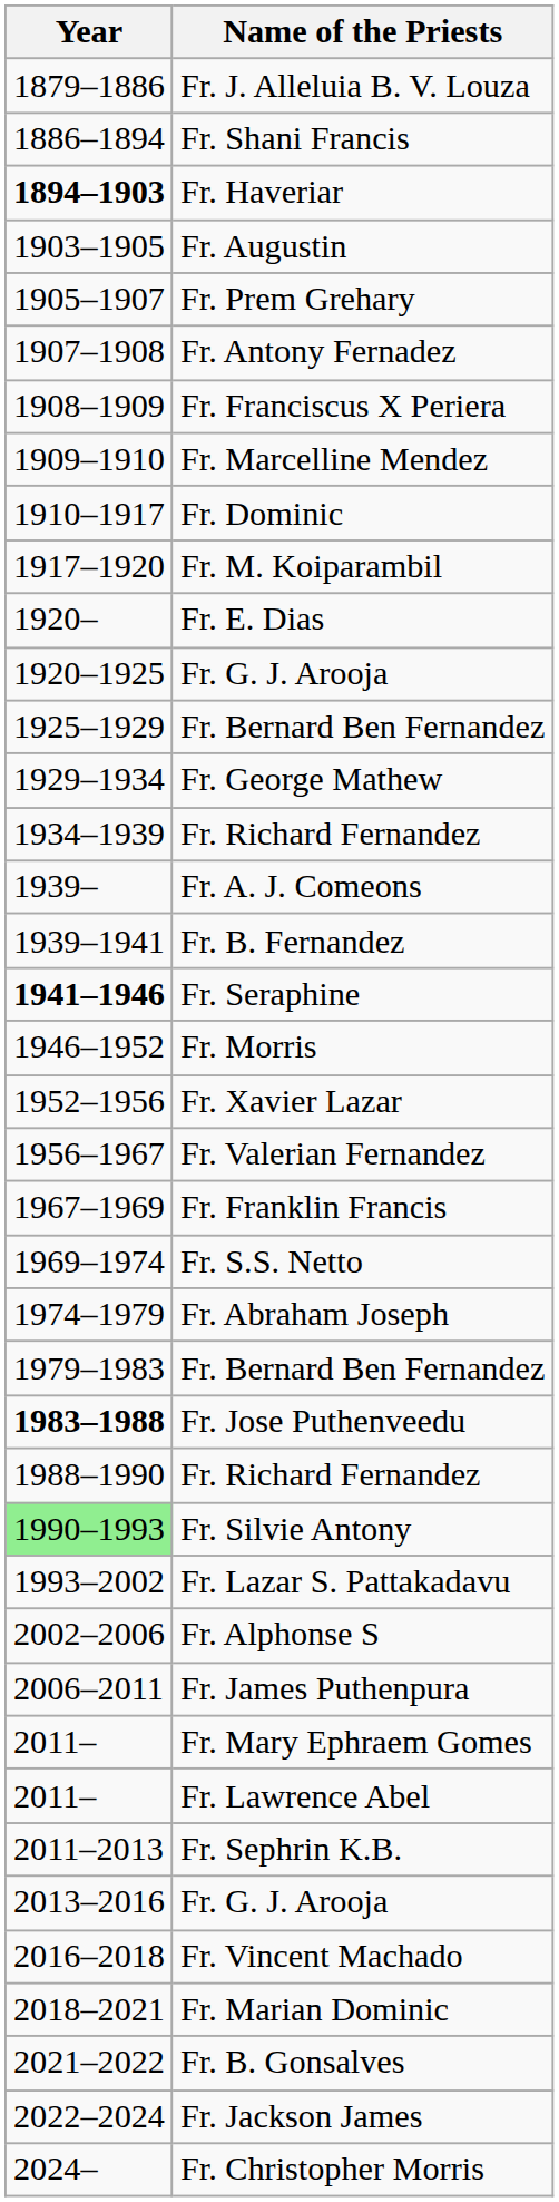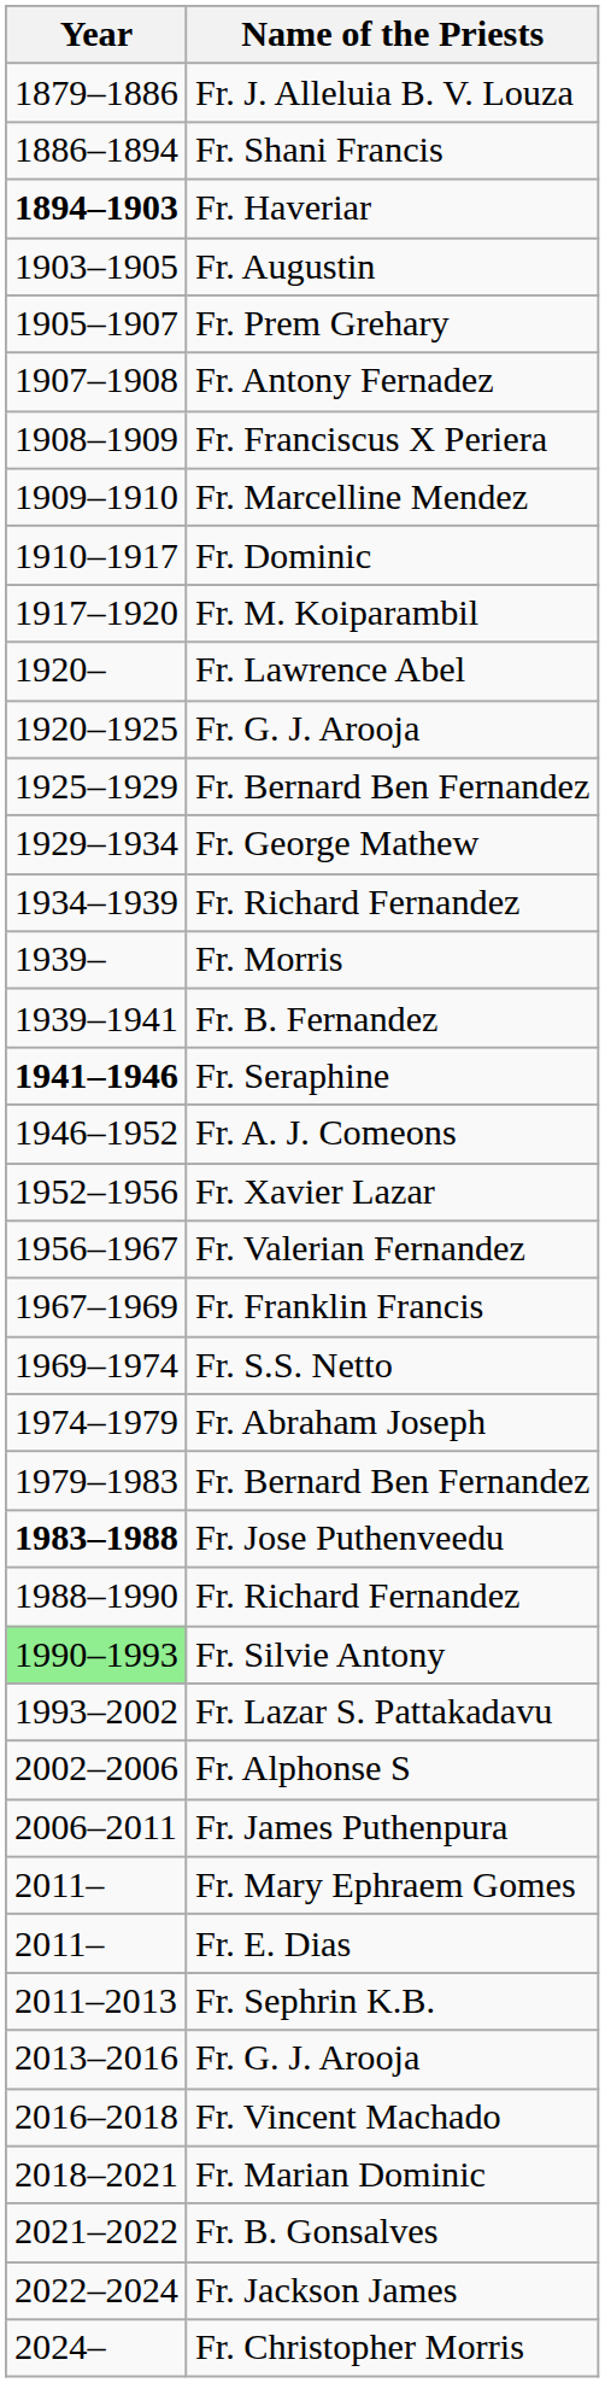row 12 | Name of the Priests: Fr. E. Dias -> Fr. Lawrence Abel
row 17 | Name of the Priests: Fr. A. J. Comeons -> Fr. Morris
row 20 | Name of the Priests: Fr. Morris -> Fr. A. J. Comeons
row 34 | Name of the Priests: Fr. Lawrence Abel -> Fr. E. Dias
